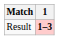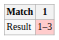Result | 1: bold -> normal
